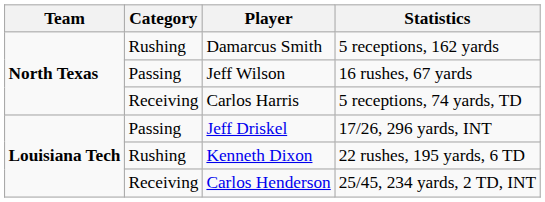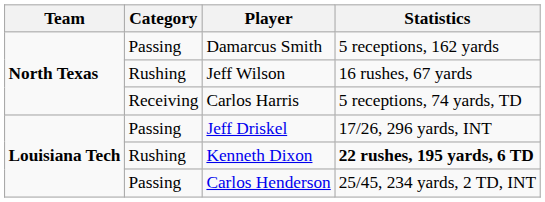Damarcus Smith | Category: Rushing -> Passing
Jeff Wilson | Category: Passing -> Rushing
Kenneth Dixon | Statistics: normal -> bold
Carlos Henderson | Category: Receiving -> Passing
